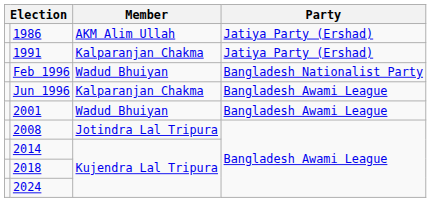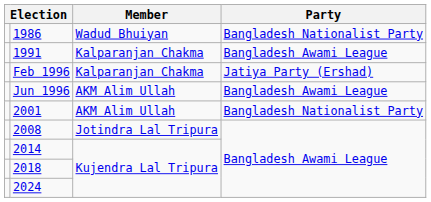1986 | Member: AKM Alim Ullah -> Wadud Bhuiyan
1986 | Party: Jatiya Party (Ershad) -> Bangladesh Nationalist Party
1991 | Party: Jatiya Party (Ershad) -> Bangladesh Awami League
Feb 1996 | Member: Wadud Bhuiyan -> Kalparanjan Chakma
Feb 1996 | Party: Bangladesh Nationalist Party -> Jatiya Party (Ershad)
Jun 1996 | Member: Kalparanjan Chakma -> AKM Alim Ullah
2001 | Member: Wadud Bhuiyan -> AKM Alim Ullah
2001 | Party: Bangladesh Awami League -> Bangladesh Nationalist Party
